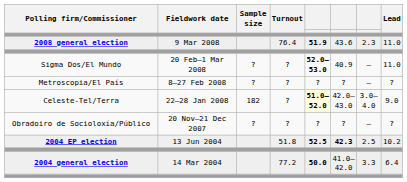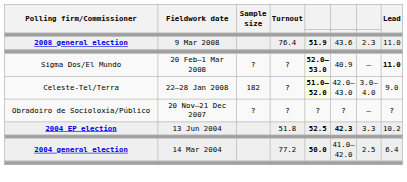Sigma Dos/El Mundo | Lead: normal -> bold
- row: Metroscopia/El País | 8–27 Feb 2008 | ? | ? | ? | ? | – | ?
2004 EP election | column 7: 2.5 -> 3.3
2004 general election | column 7: 3.3 -> 2.5
